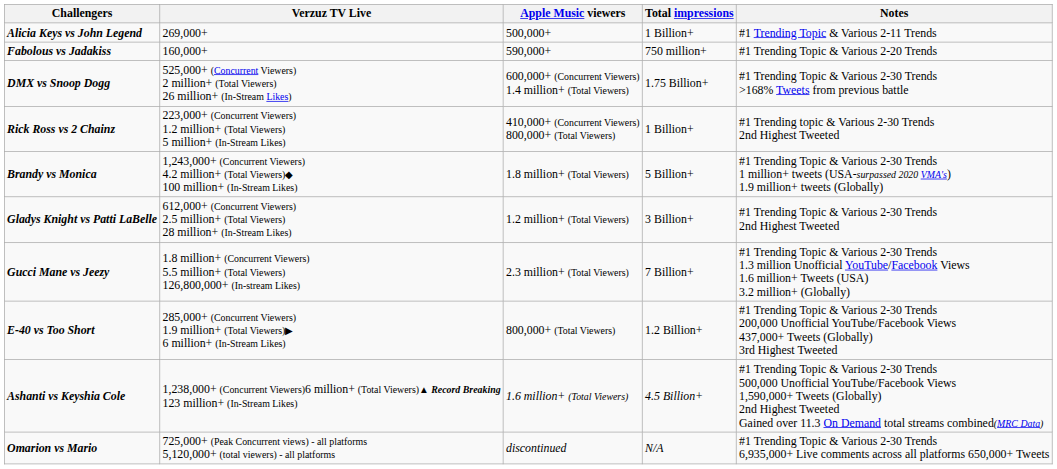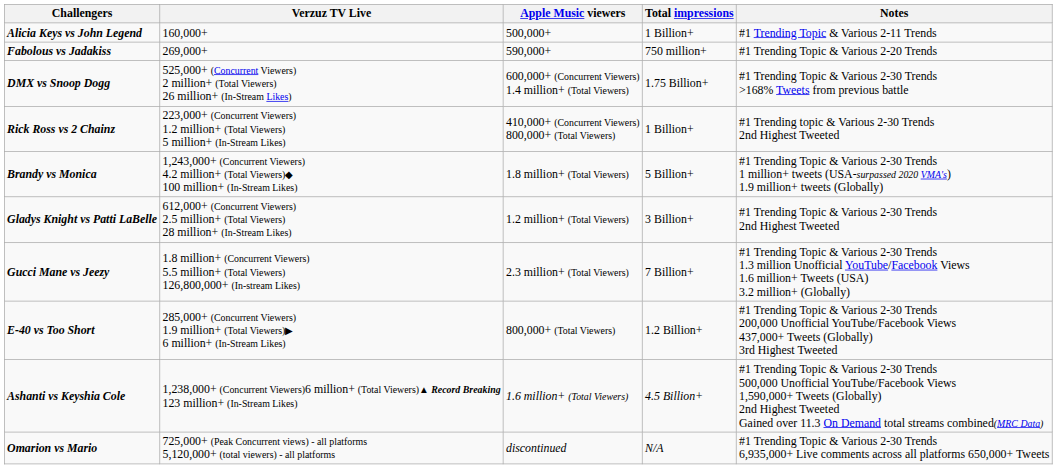Alicia Keys vs John Legend | Verzuz TV Live: 269,000+ -> 160,000+
Fabolous vs Jadakiss | Verzuz TV Live: 160,000+ -> 269,000+
